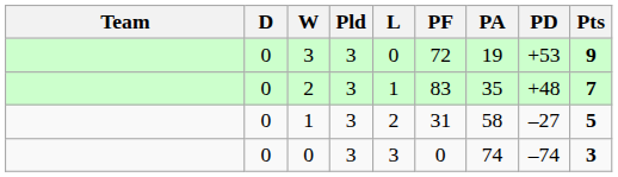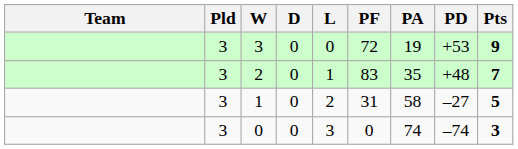columns swapped: Pld <-> D
